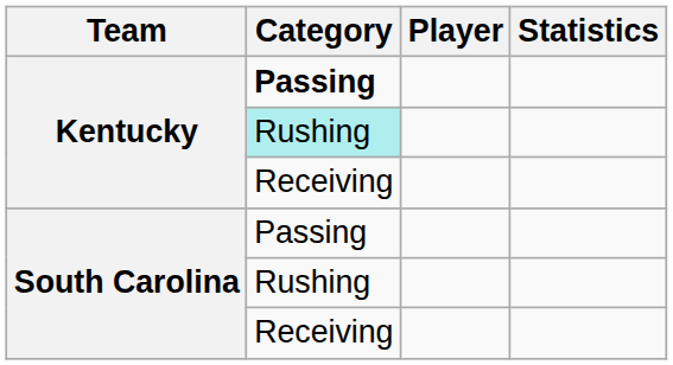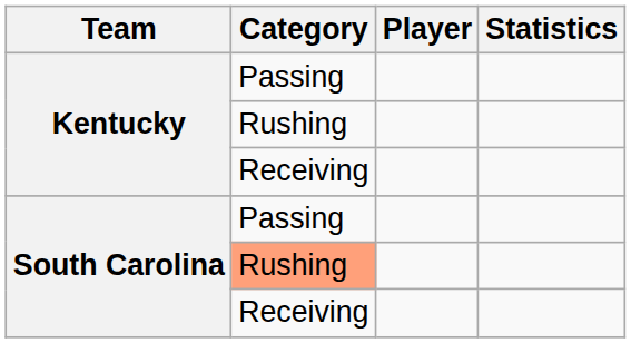Kentucky / Passing | Category: bold -> normal
Kentucky / Rushing | Category: paleturquoise background -> no background
South Carolina / Rushing | Category: no background -> lightsalmon background
